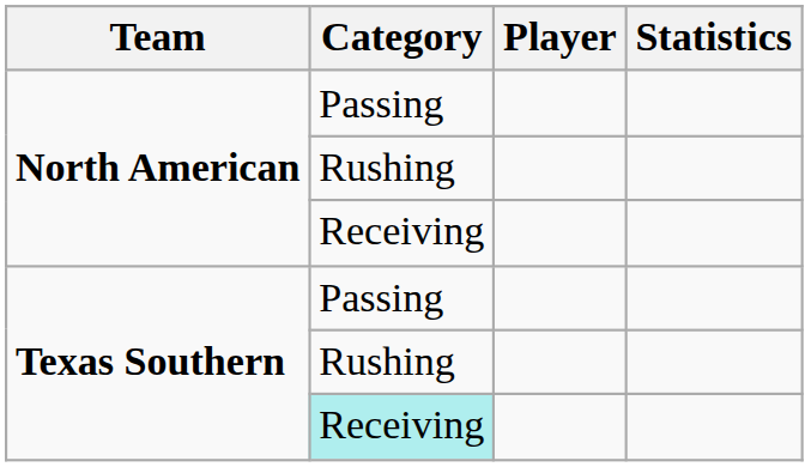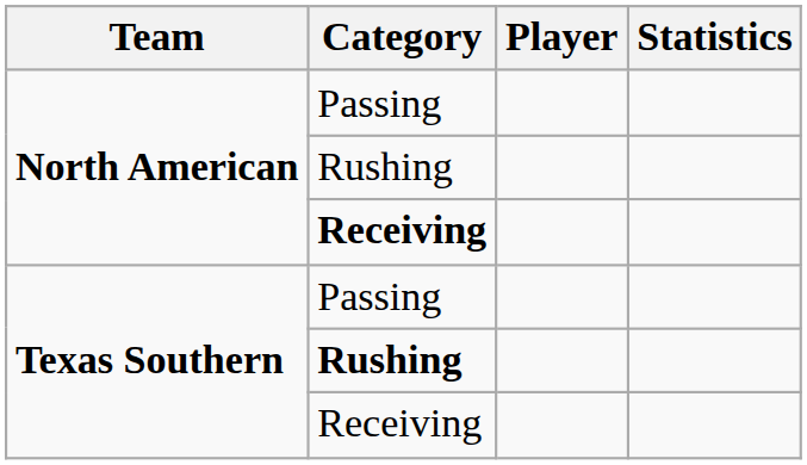North American / Receiving | Category: normal -> bold
Texas Southern / Rushing | Category: normal -> bold
Texas Southern / Receiving | Category: paleturquoise background -> no background
